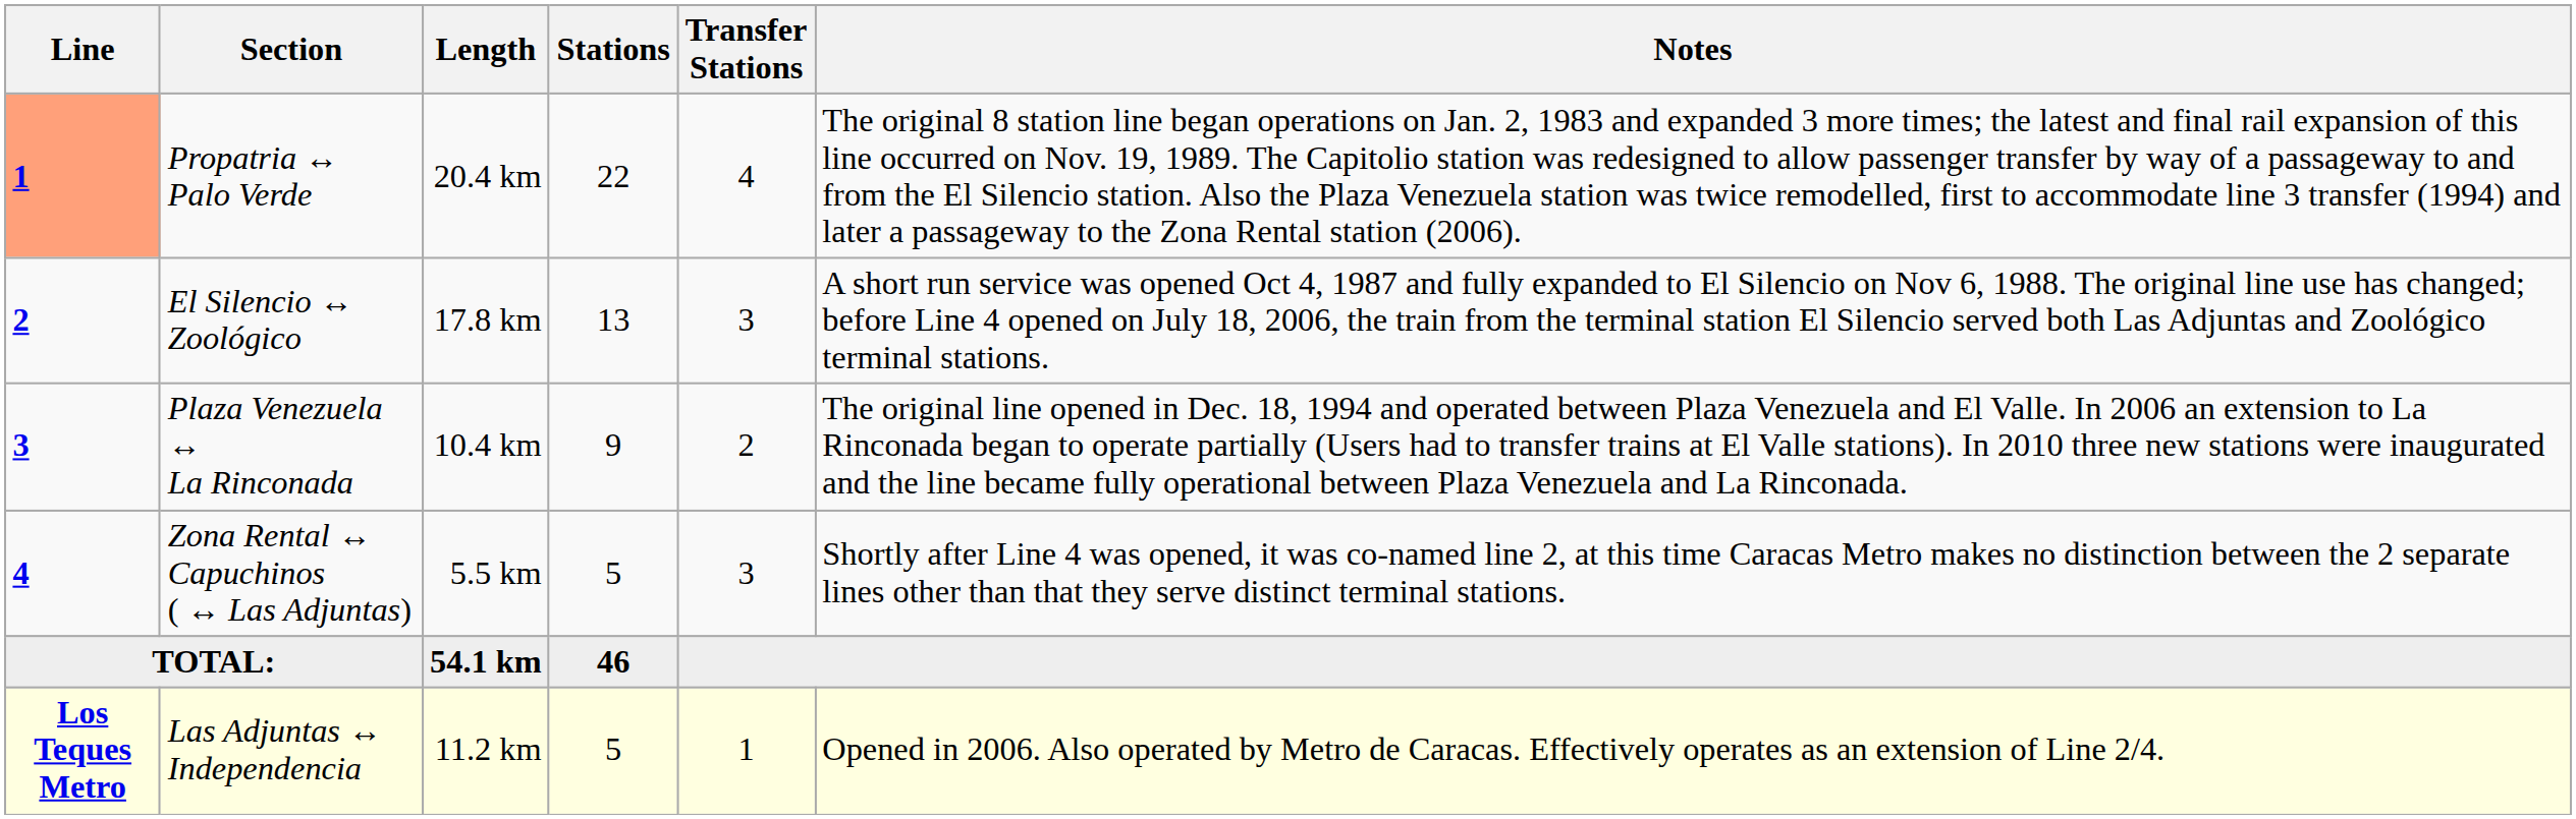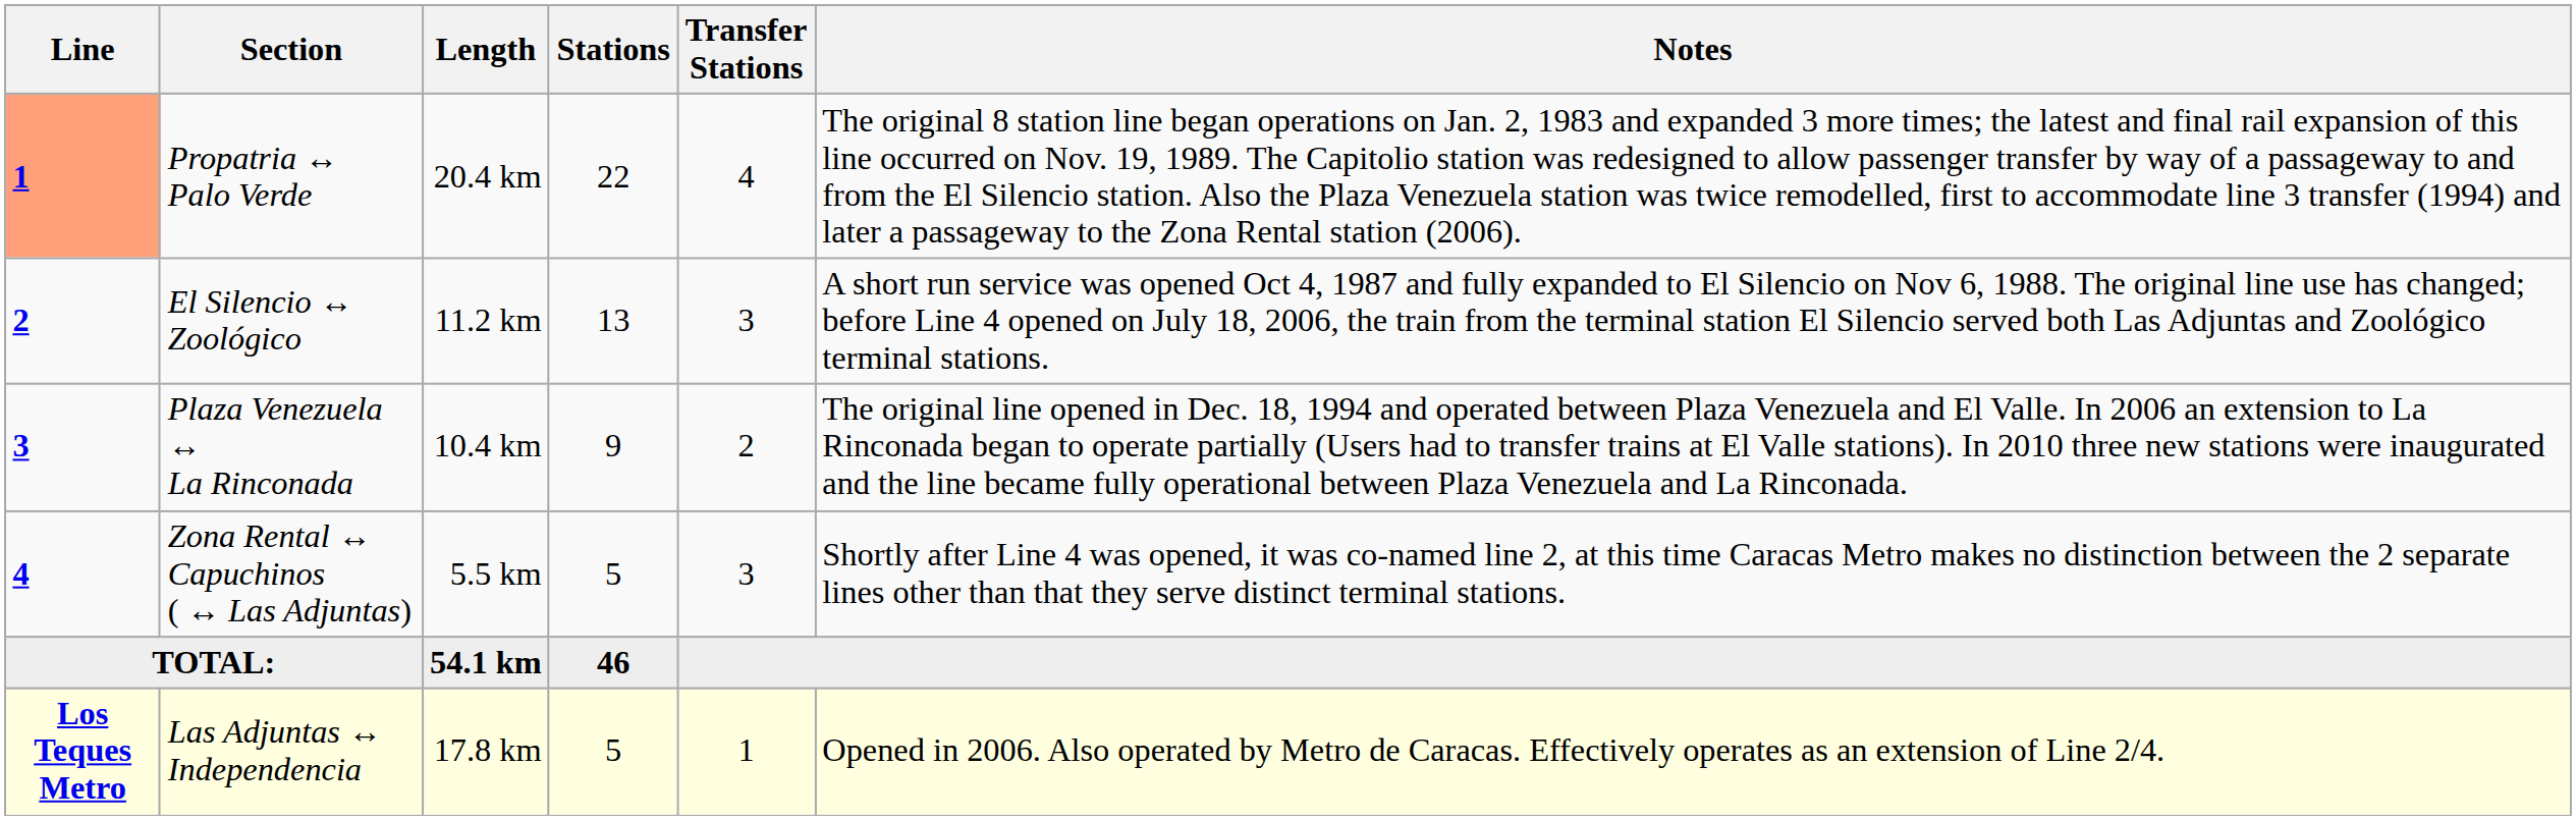El Silencio ↔ Zoológico | Length: 17.8 km -> 11.2 km
Las Adjuntas ↔ Independencia | Length: 11.2 km -> 17.8 km
